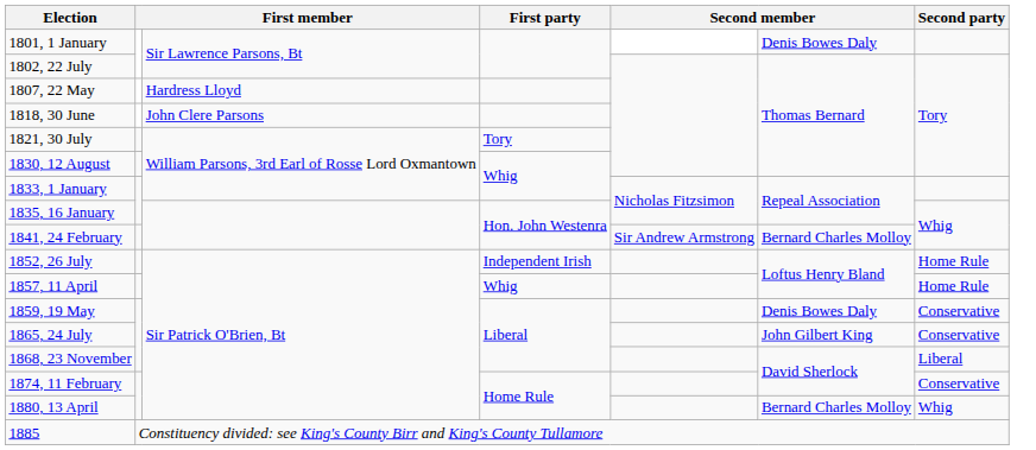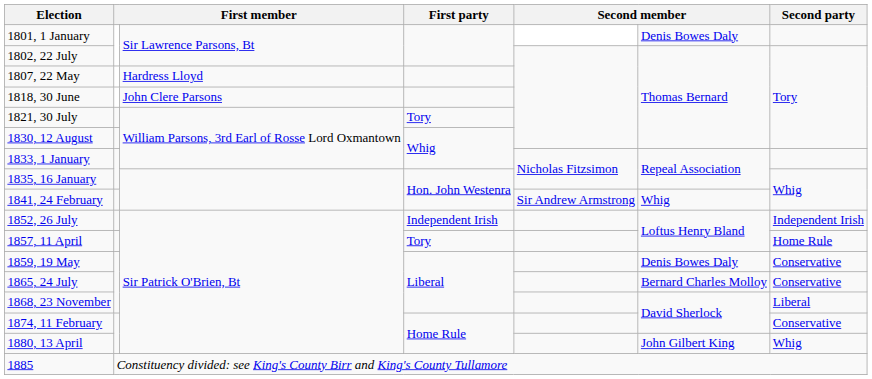1841, 24 February | column 6: Bernard Charles Molloy -> Whig
1852, 26 July | Second party: Home Rule -> Independent Irish
1857, 11 April | First party: Whig -> Tory
1865, 24 July | column 6: John Gilbert King -> Bernard Charles Molloy
1880, 13 April | column 6: Bernard Charles Molloy -> John Gilbert King
